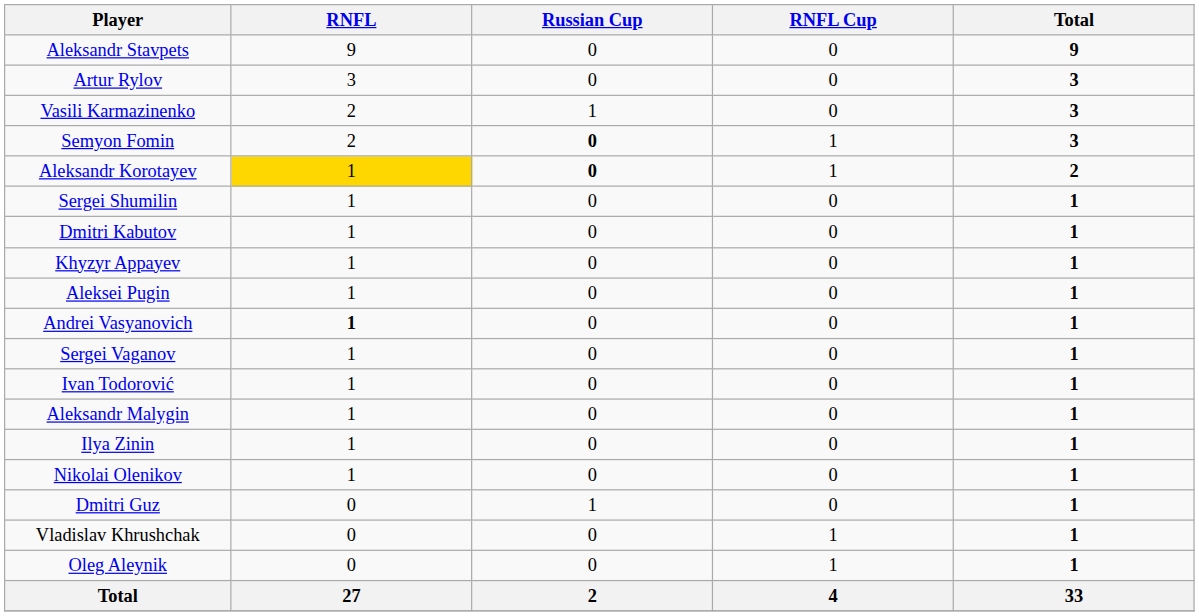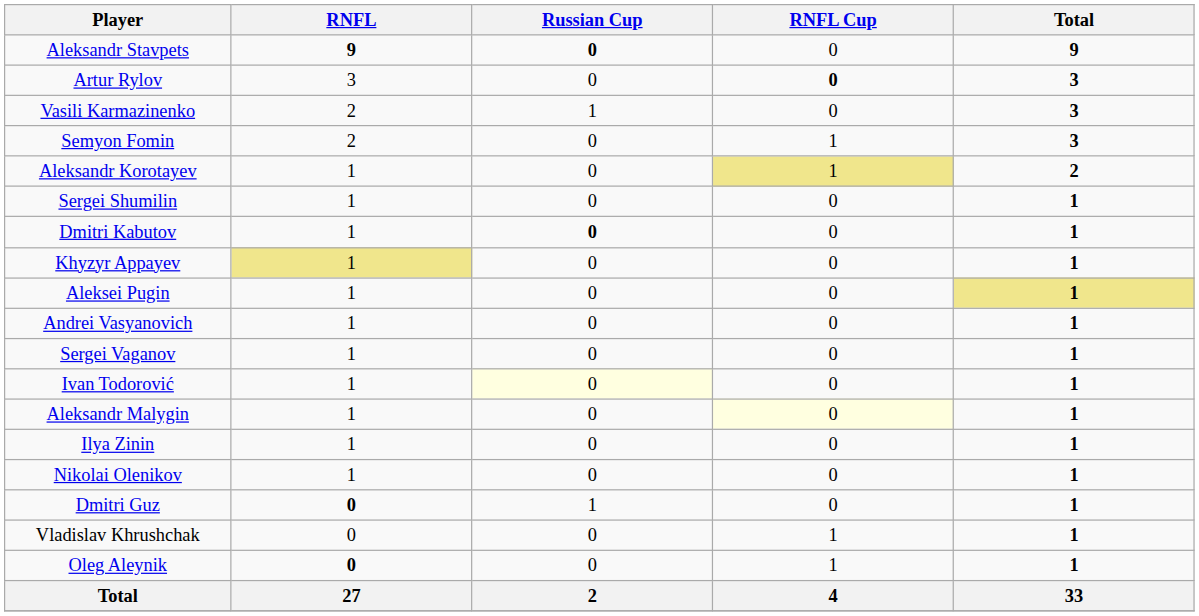Aleksandr Stavpets | RNFL: normal -> bold
Aleksandr Stavpets | Russian Cup: normal -> bold
Artur Rylov | RNFL Cup: normal -> bold
Semyon Fomin | Russian Cup: bold -> normal
Aleksandr Korotayev | RNFL: gold background -> no background
Aleksandr Korotayev | Russian Cup: bold -> normal
Aleksandr Korotayev | RNFL Cup: no background -> khaki background
Dmitri Kabutov | Russian Cup: normal -> bold
Khyzyr Appayev | RNFL: no background -> khaki background
Aleksei Pugin | Total: no background -> khaki background
Andrei Vasyanovich | RNFL: bold -> normal
Ivan Todorović | Russian Cup: no background -> lightyellow background
Aleksandr Malygin | RNFL Cup: no background -> lightyellow background
Dmitri Guz | RNFL: normal -> bold
Oleg Aleynik | RNFL: normal -> bold
